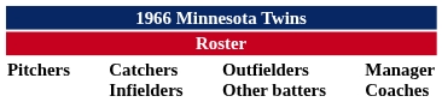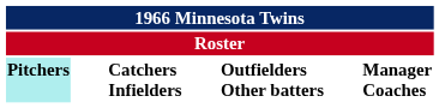Pitchers | column 1: no background -> paleturquoise background
